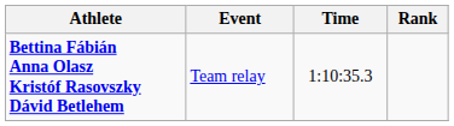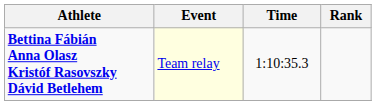Bettina Fábián Anna Olasz Kristóf Rasovszky Dávid Betlehem | Event: no background -> lightyellow background
